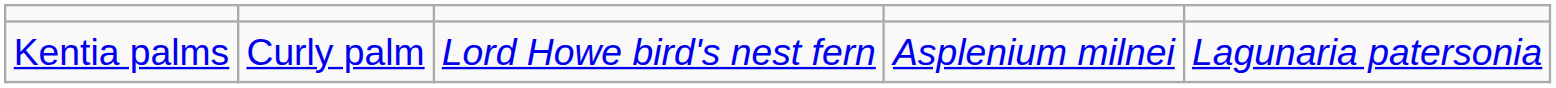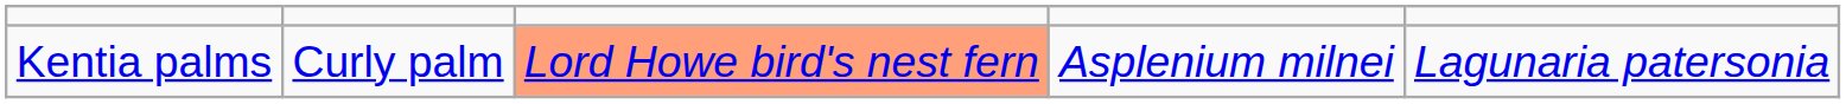Kentia palms | column 3: no background -> lightsalmon background
